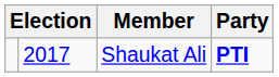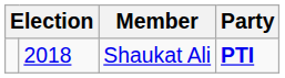Shaukat Ali | column 2: 2017 -> 2018
